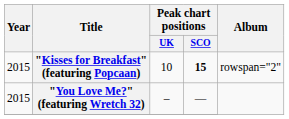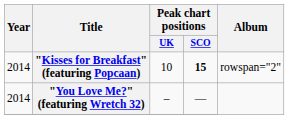"Kisses for Breakfast" (featuring Popcaan) | Year: 2015 -> 2014
"You Love Me?" (featuring Wretch 32) | Year: 2015 -> 2014
